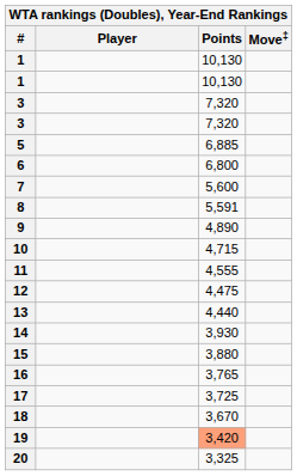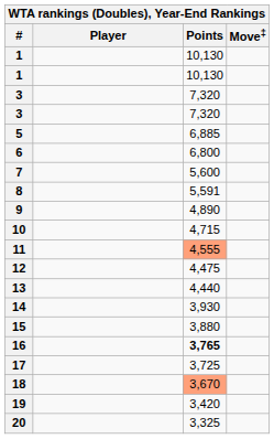11 | Points: no background -> lightsalmon background
16 | Points: normal -> bold
18 | Points: no background -> lightsalmon background
19 | Points: lightsalmon background -> no background
